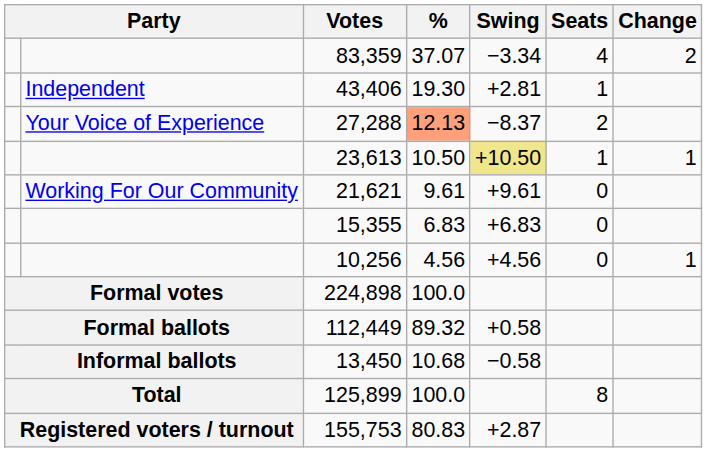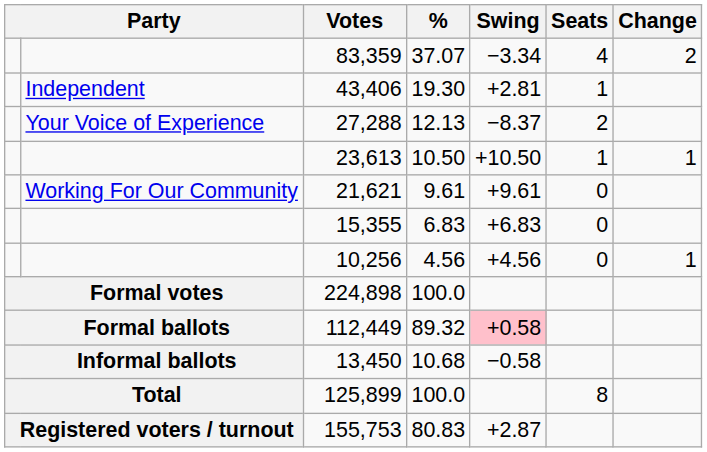27,288 | %: lightsalmon background -> no background
23,613 | Swing: khaki background -> no background
112,449 | Swing: no background -> pink background
